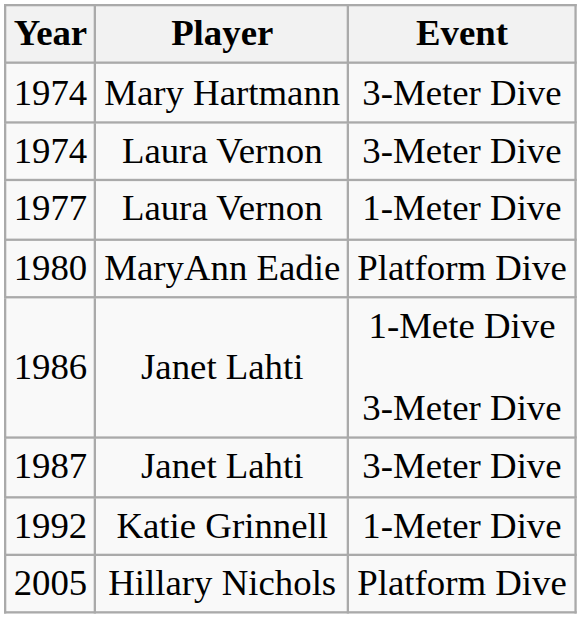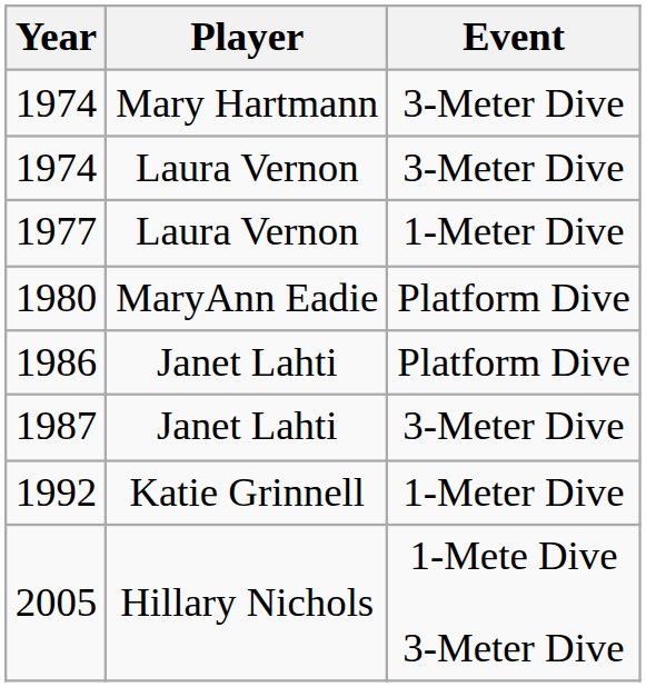1986 | Event: 1-Mete Dive 3-Meter Dive -> Platform Dive
2005 | Event: Platform Dive -> 1-Mete Dive 3-Meter Dive
